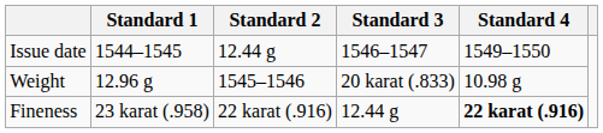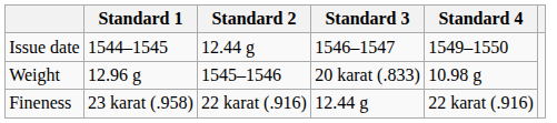Fineness | Standard 4: bold -> normal
